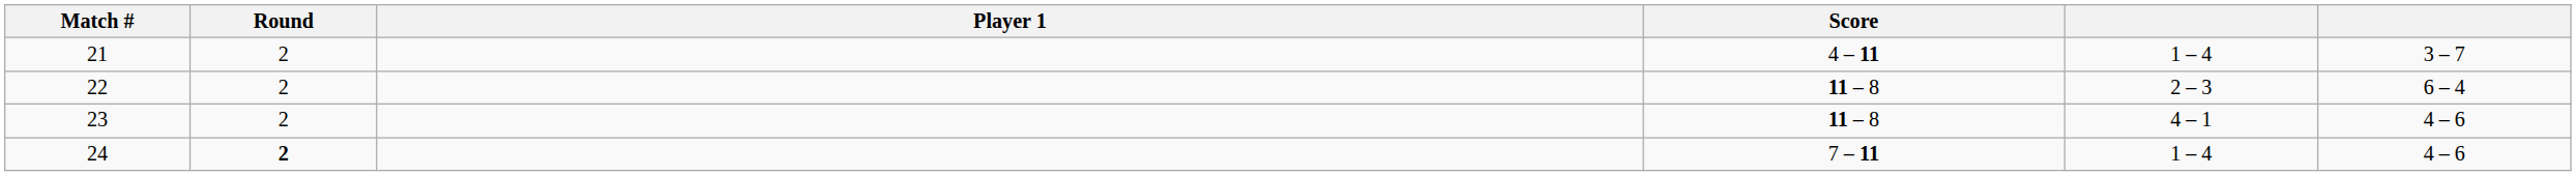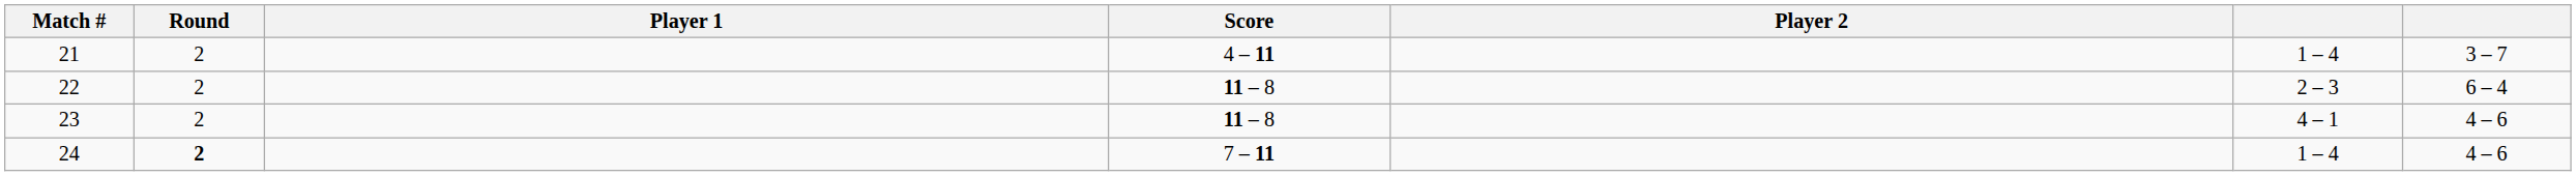+ column: Player 2
